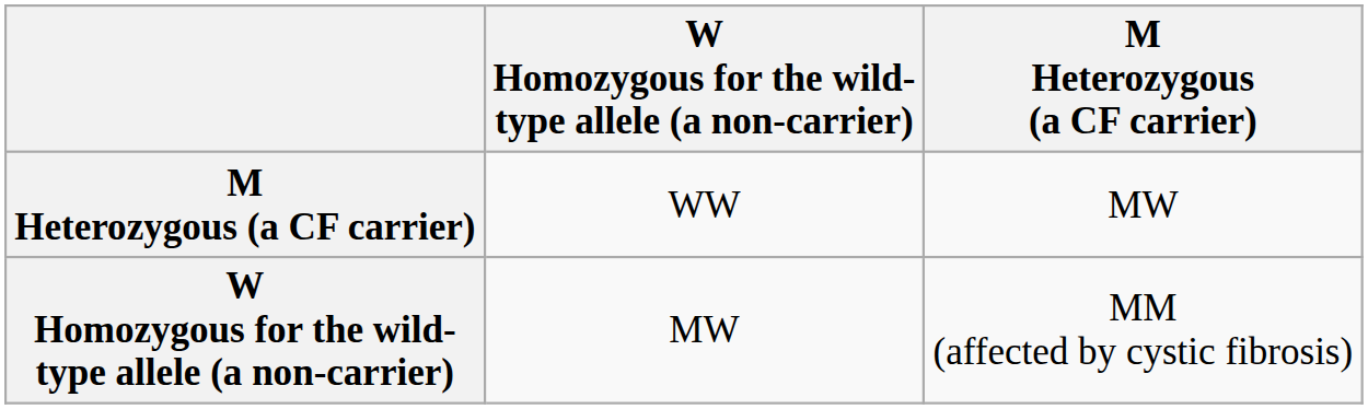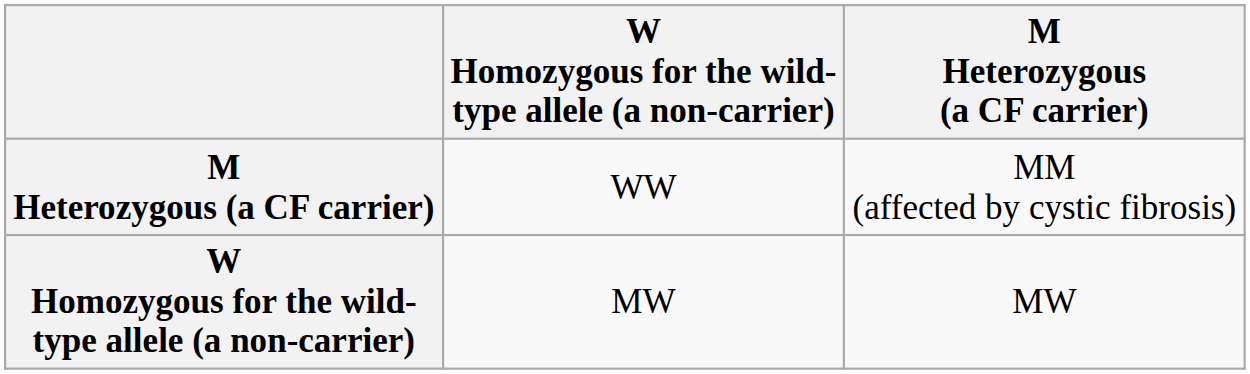row 2 | M Heterozygous (a CF carrier): MW -> MM (affected by cystic fibrosis)
row 3 | M Heterozygous (a CF carrier): MM (affected by cystic fibrosis) -> MW
